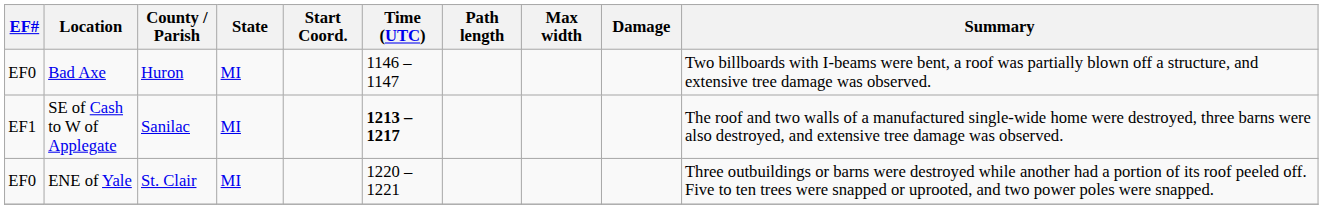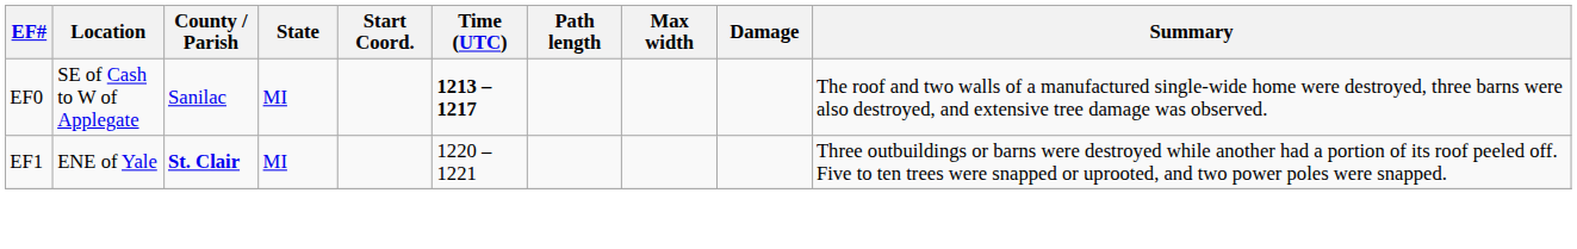- row: EF0 | Bad Axe | Huron | MI | 1146 – 1147 | Two billboards with I-beams were bent, a roof was partially blown off a structure, and extensive tree damage was observed.
SE of Cash to W of Applegate | EF#: EF1 -> EF0
ENE of Yale | EF#: EF0 -> EF1
ENE of Yale | County / Parish: normal -> bold
